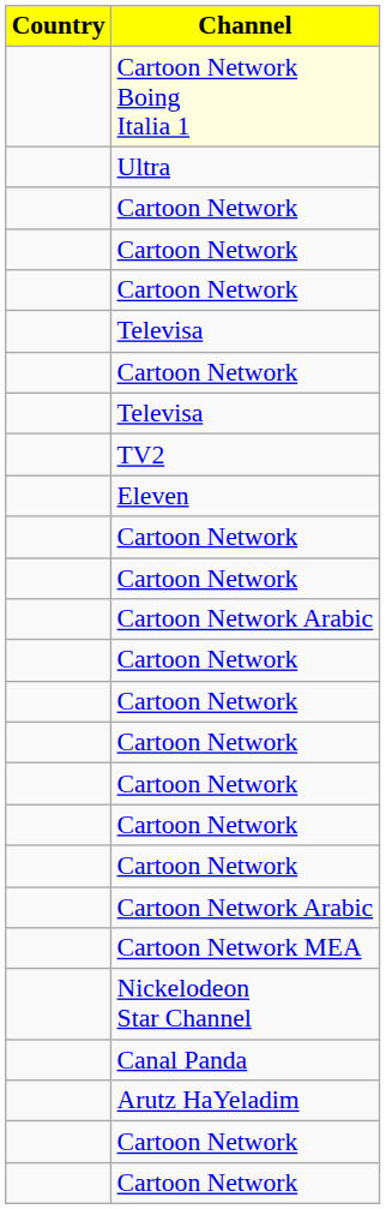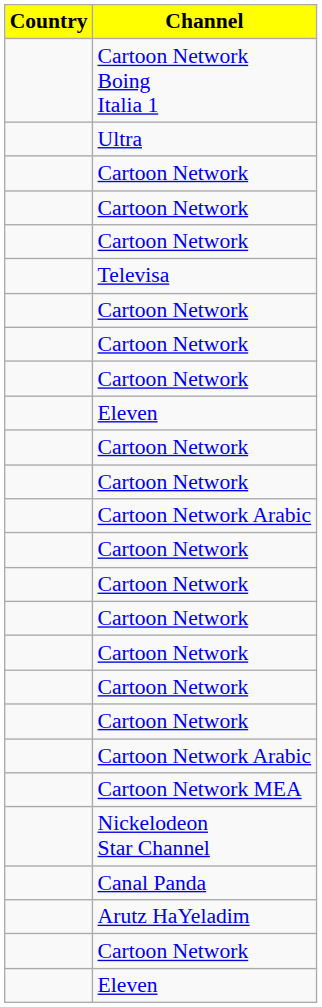row 2 | Channel: lightyellow background -> no background
row 9 | Channel: Televisa -> Cartoon Network
row 10 | Channel: TV2 -> Cartoon Network
row 27 | Channel: Cartoon Network -> Eleven
